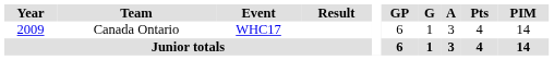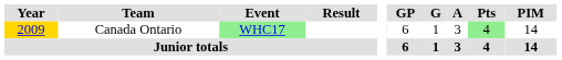Canada Ontario | Year: no background -> gold background
Canada Ontario | Event: no background -> lightgreen background
Canada Ontario | Pts: no background -> lightgreen background
